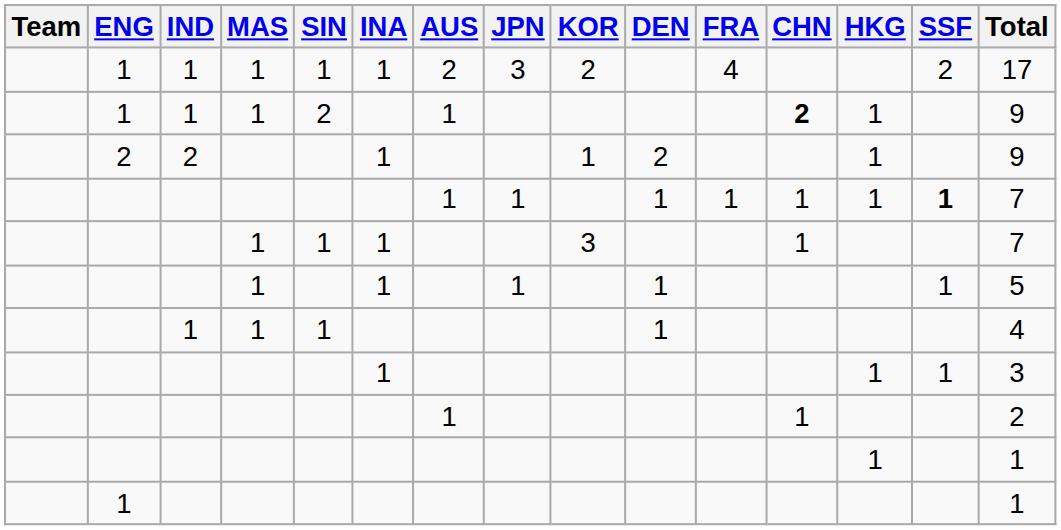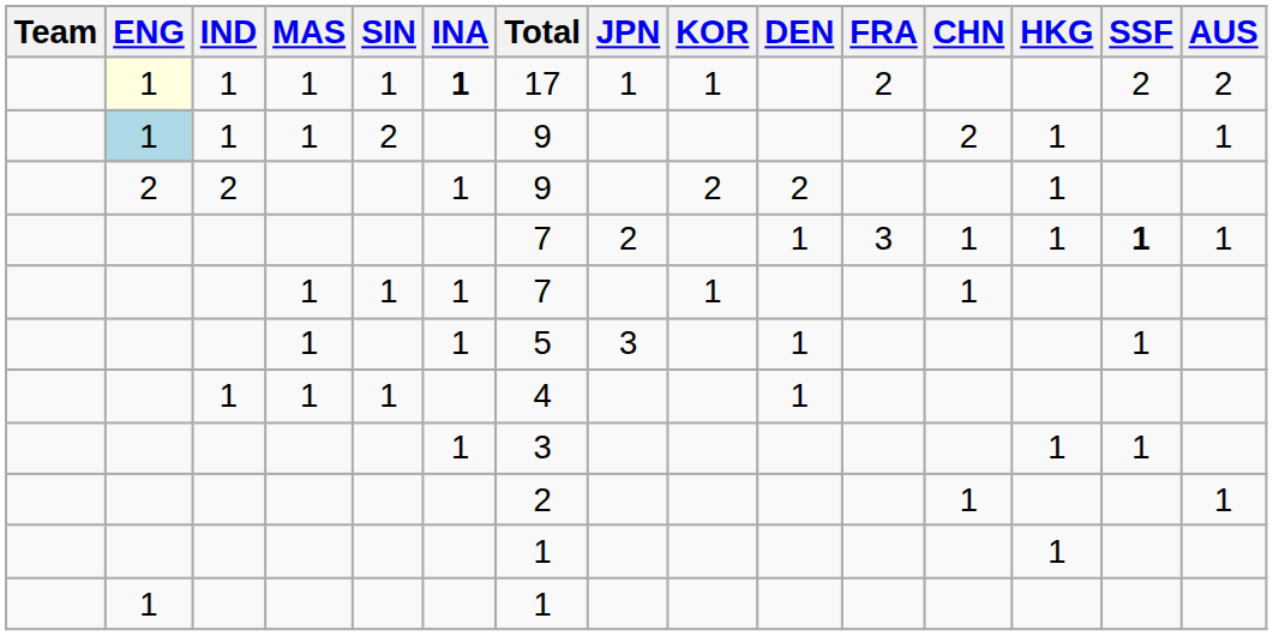columns swapped: AUS <-> Total
row 2 | ENG: no background -> lightyellow background
row 2 | INA: normal -> bold
row 2 | JPN: 3 -> 1
row 2 | KOR: 2 -> 1
row 2 | FRA: 4 -> 2
row 3 | ENG: no background -> lightblue background
row 3 | CHN: bold -> normal
row 4 | KOR: 1 -> 2
row 5 | JPN: 1 -> 2
row 5 | FRA: 1 -> 3
row 6 | KOR: 3 -> 1
row 7 | JPN: 1 -> 3
